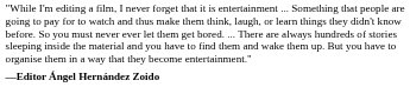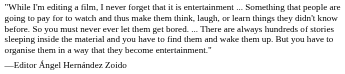row 2 | column 1: bold -> normal
